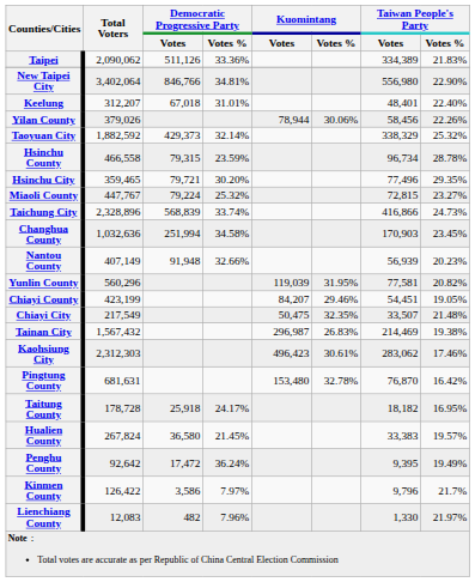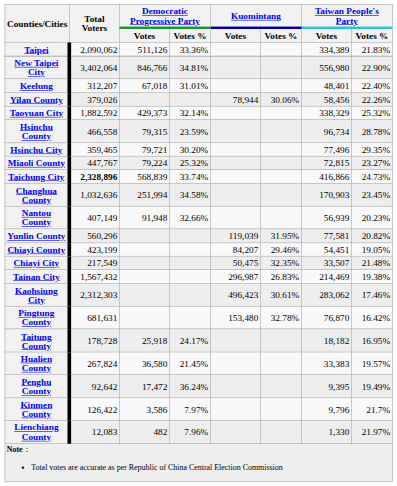Taichung City | Total Voters: normal -> bold
